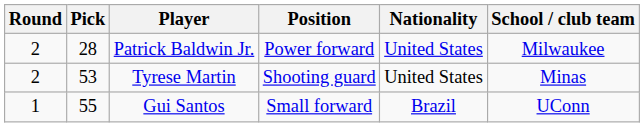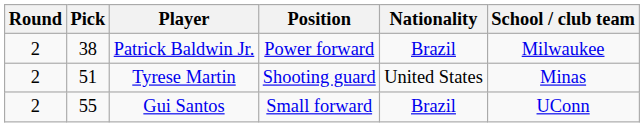Patrick Baldwin Jr. | Pick: 28 -> 38
Patrick Baldwin Jr. | Nationality: United States -> Brazil
Tyrese Martin | Pick: 53 -> 51
Gui Santos | Round: 1 -> 2
